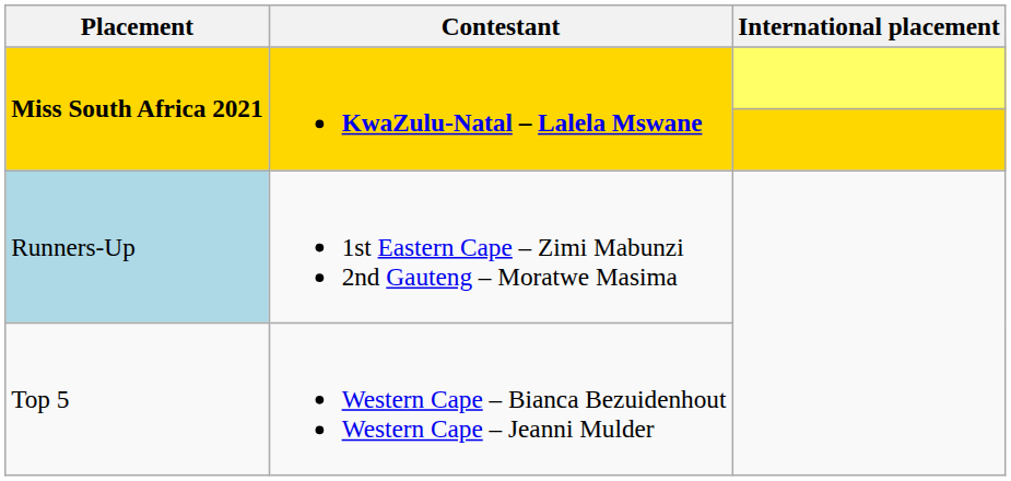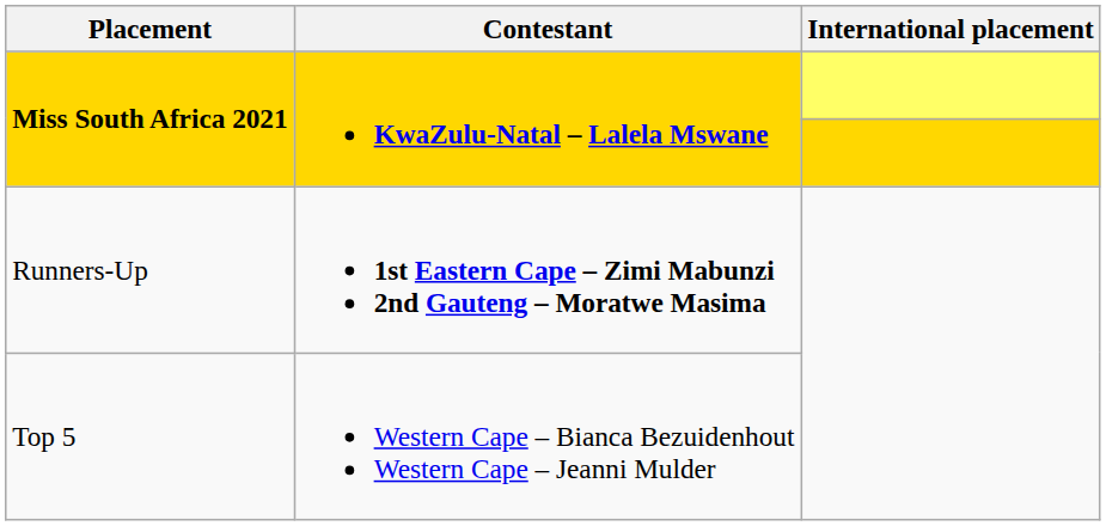Runners-Up | Placement: lightblue background -> no background
Runners-Up | Contestant: normal -> bold
